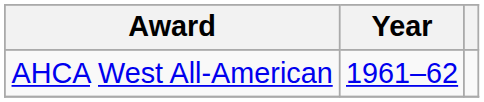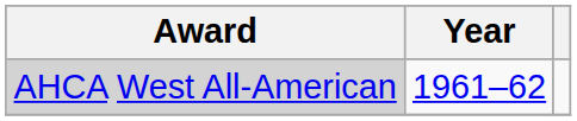row 2 | Award: no background -> lightgrey background
